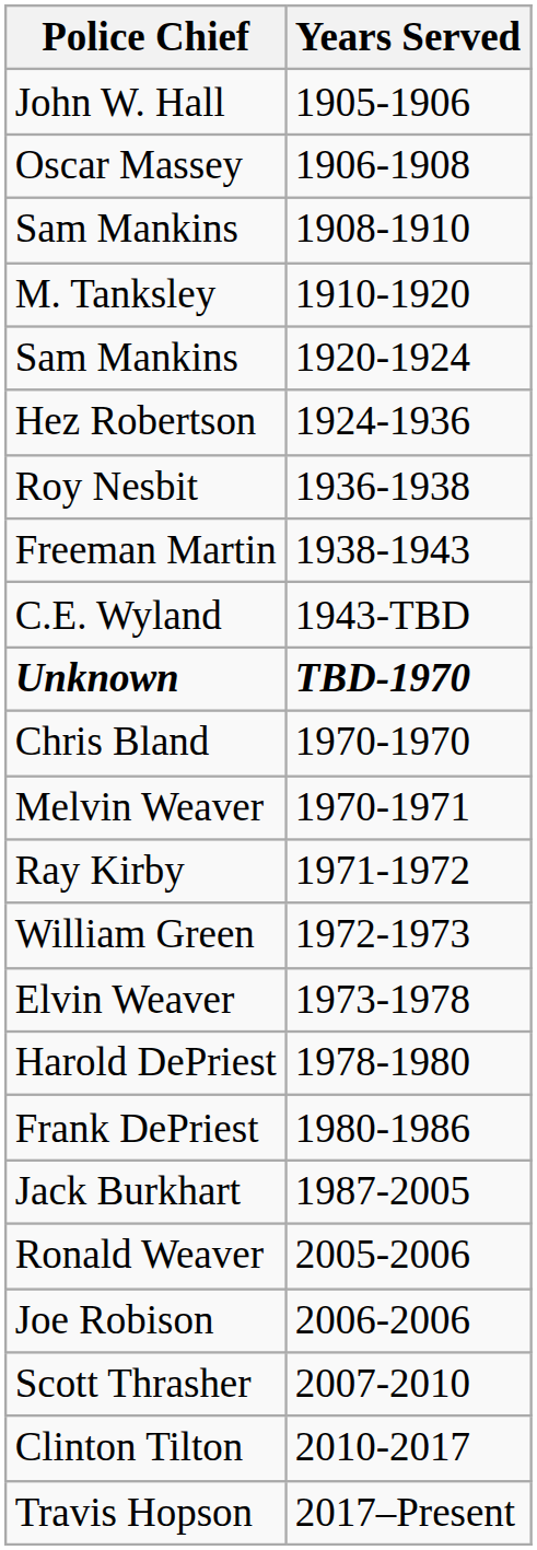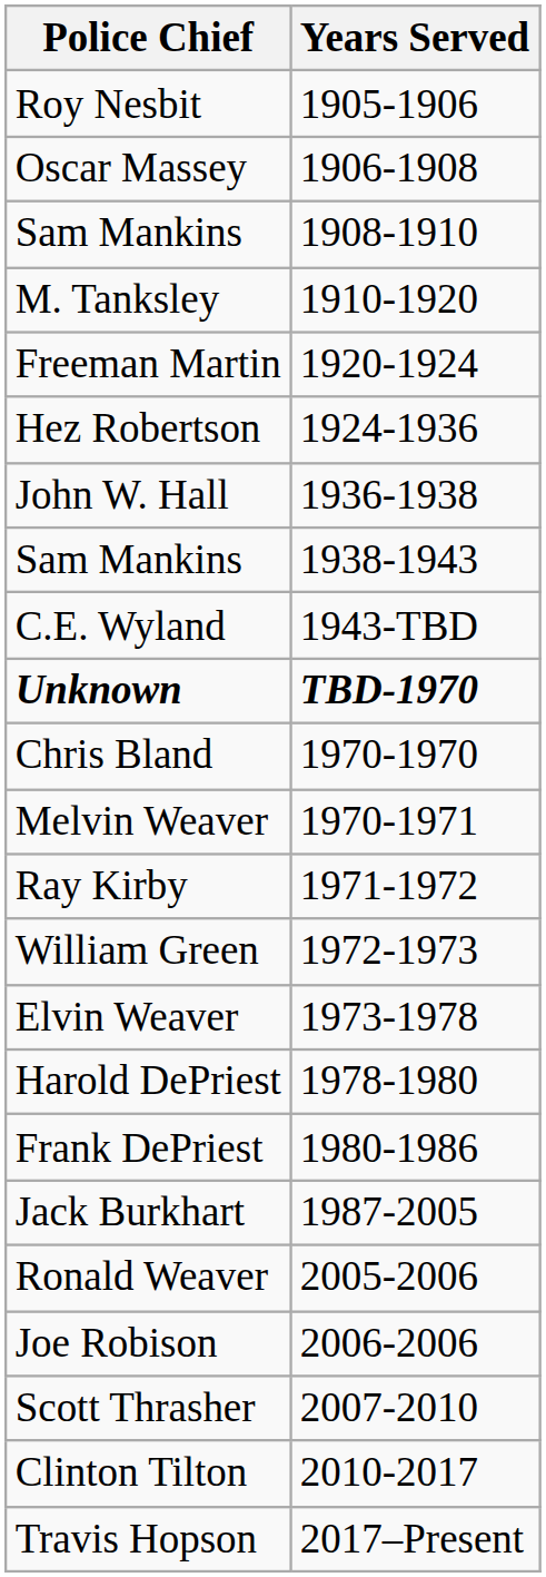row 2 | Police Chief: John W. Hall -> Roy Nesbit
row 6 | Police Chief: Sam Mankins -> Freeman Martin
row 8 | Police Chief: Roy Nesbit -> John W. Hall
row 9 | Police Chief: Freeman Martin -> Sam Mankins
